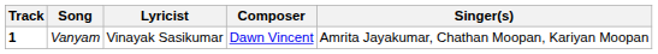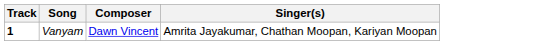- column: Lyricist | Vinayak Sasikumar
